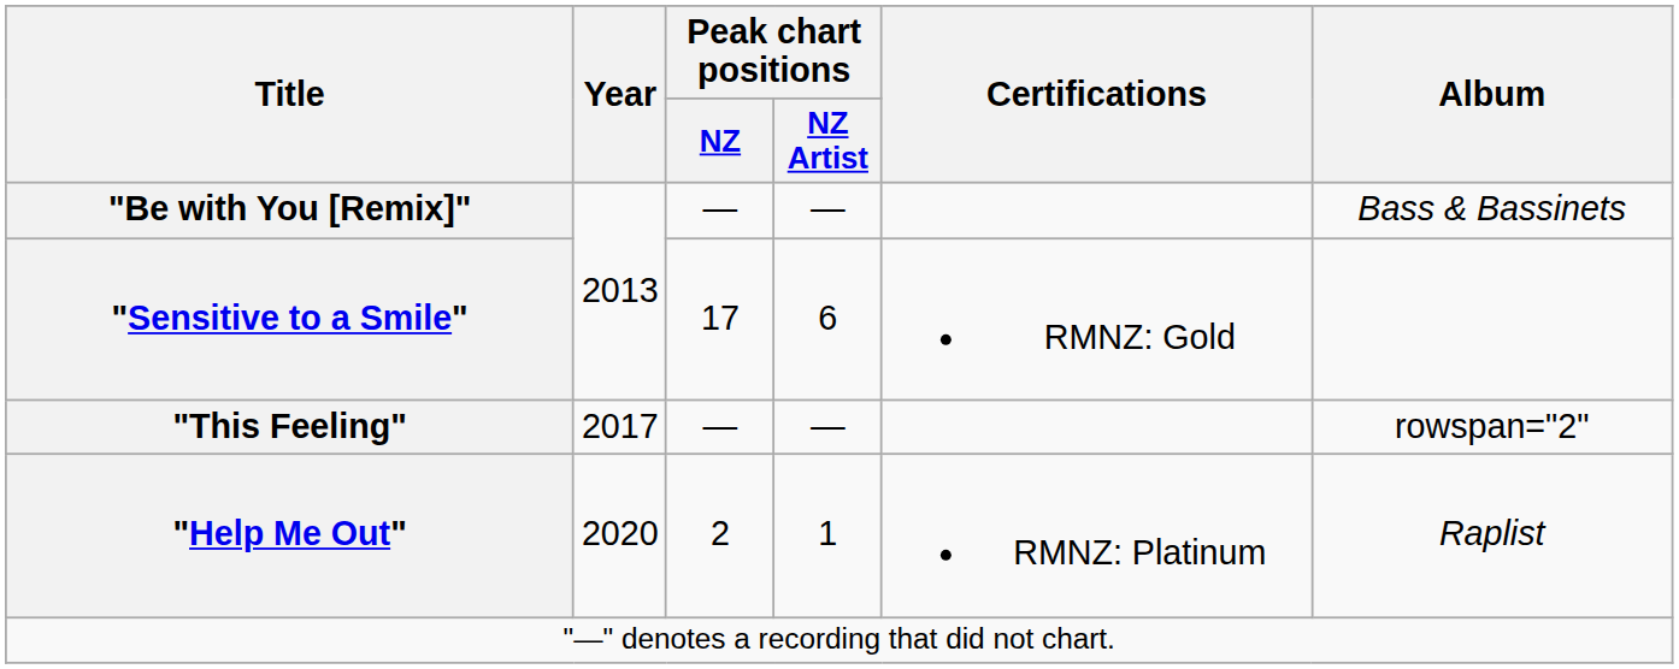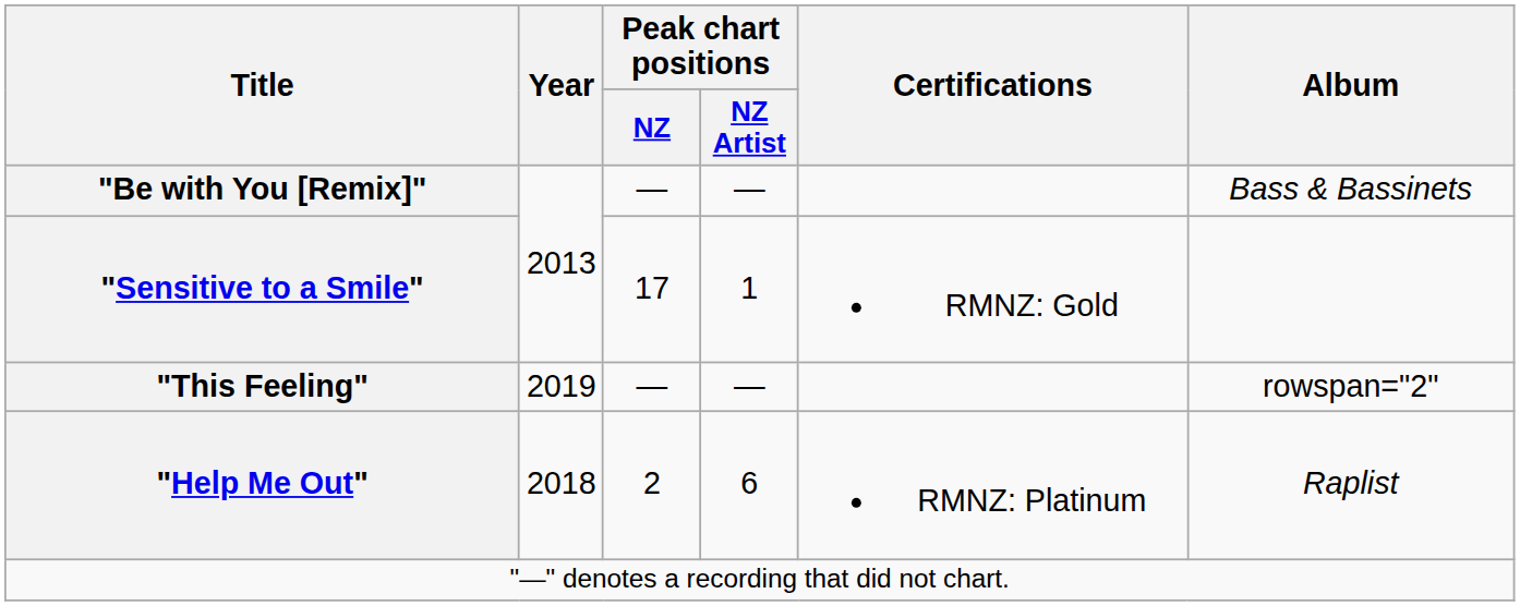"Sensitive to a Smile" | Peak chart positions / NZ Artist: 6 -> 1
"This Feeling" | Year: 2017 -> 2019
"Help Me Out" | Year: 2020 -> 2018
"Help Me Out" | Peak chart positions / NZ Artist: 1 -> 6
